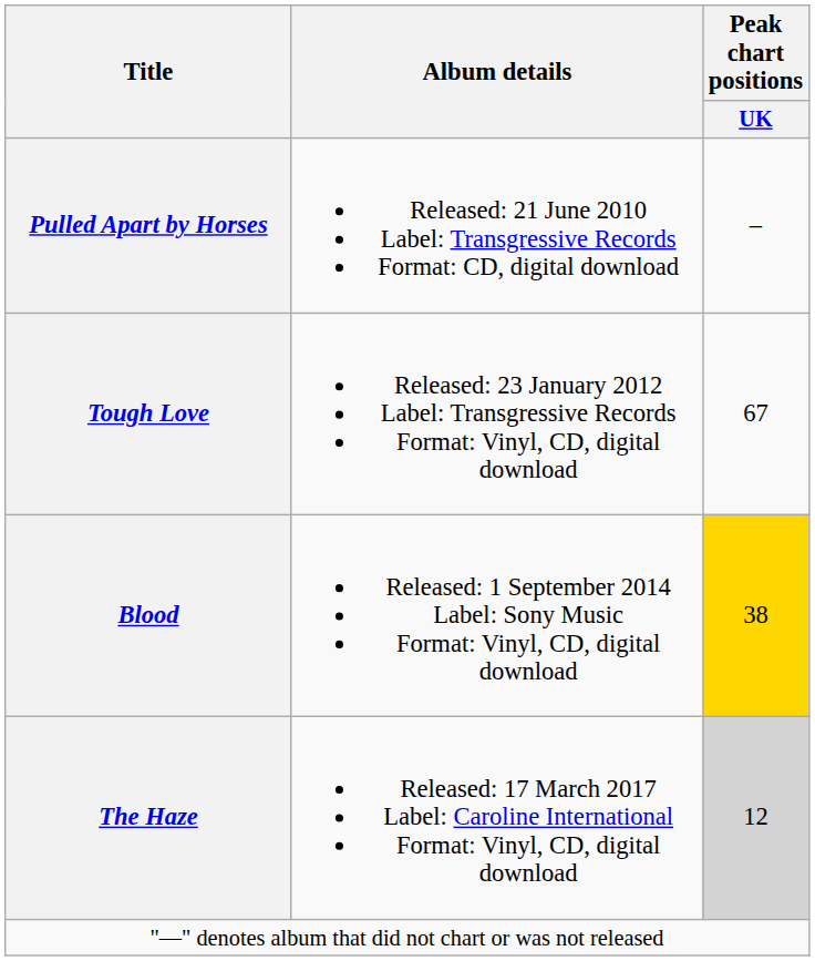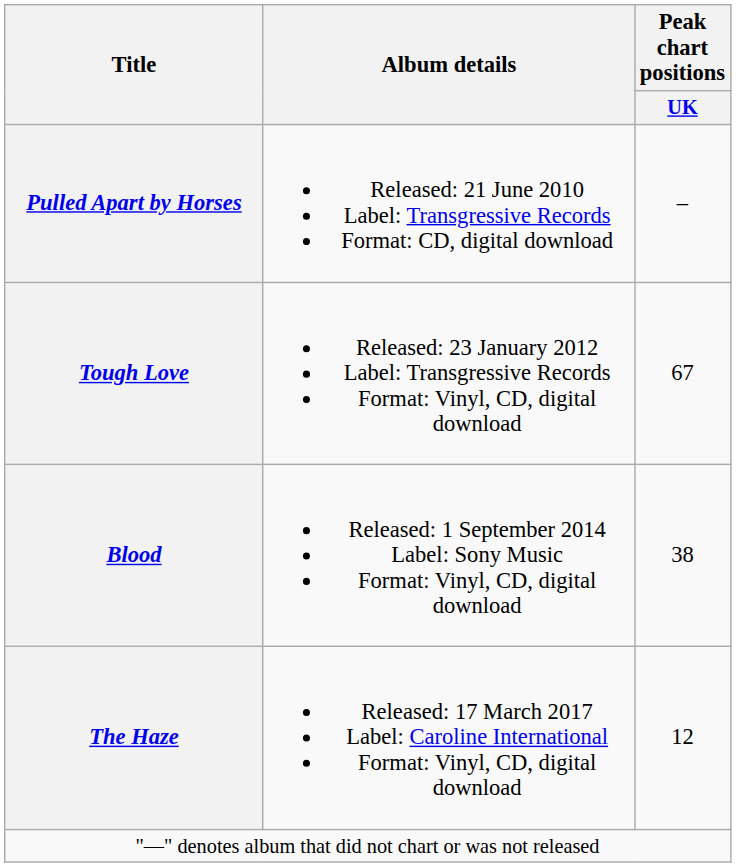Blood | Peak chart positions / UK: gold background -> no background
The Haze | Peak chart positions / UK: lightgrey background -> no background
